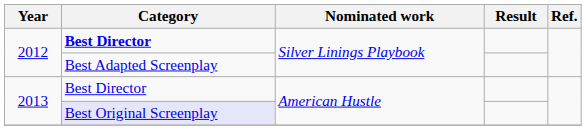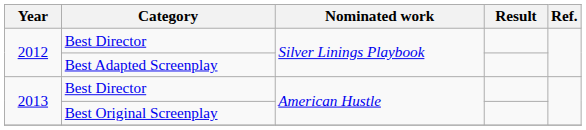2012 / Best Director | Category: bold -> normal
Best Original Screenplay | Category: lavender background -> no background
